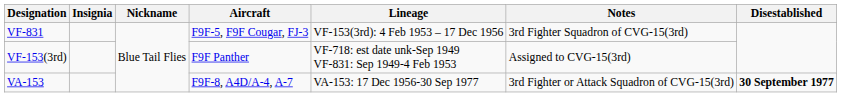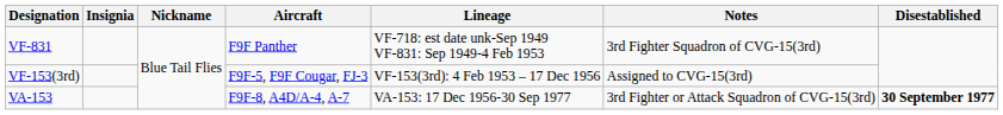VF-831 | Aircraft: F9F-5, F9F Cougar, FJ-3 -> F9F Panther
VF-831 | Lineage: VF-153(3rd): 4 Feb 1953 – 17 Dec 1956 -> VF-718: est date unk-Sep 1949 VF-831: Sep 1949-4 Feb 1953
VF-153(3rd) | Aircraft: F9F Panther -> F9F-5, F9F Cougar, FJ-3
VF-153(3rd) | Lineage: VF-718: est date unk-Sep 1949 VF-831: Sep 1949-4 Feb 1953 -> VF-153(3rd): 4 Feb 1953 – 17 Dec 1956
